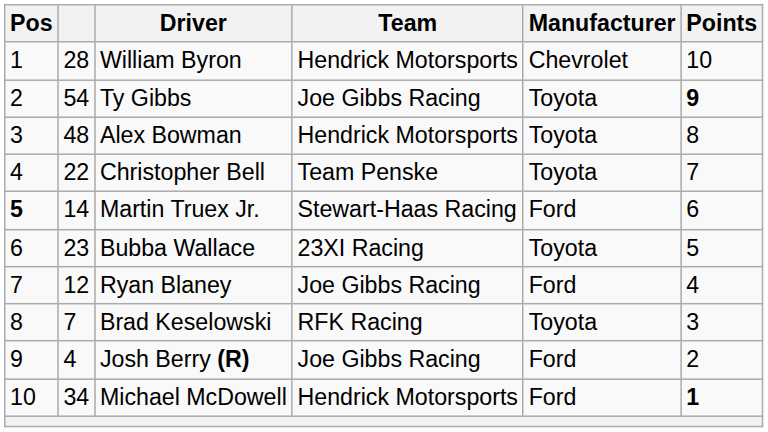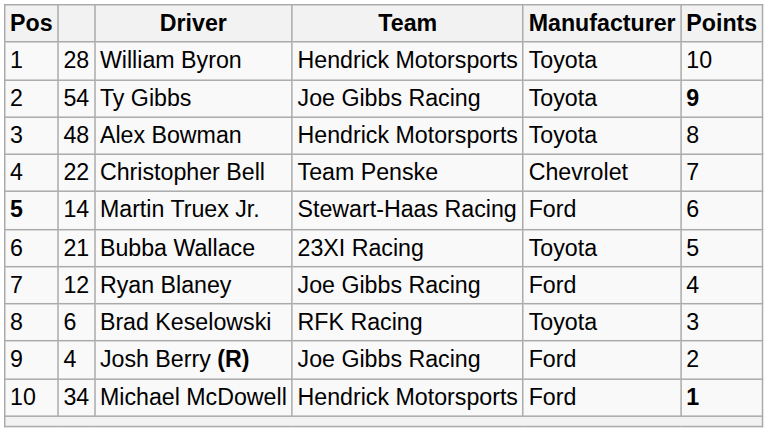William Byron | Manufacturer: Chevrolet -> Toyota
Christopher Bell | Manufacturer: Toyota -> Chevrolet
Bubba Wallace | column 2: 23 -> 21
Brad Keselowski | column 2: 7 -> 6
